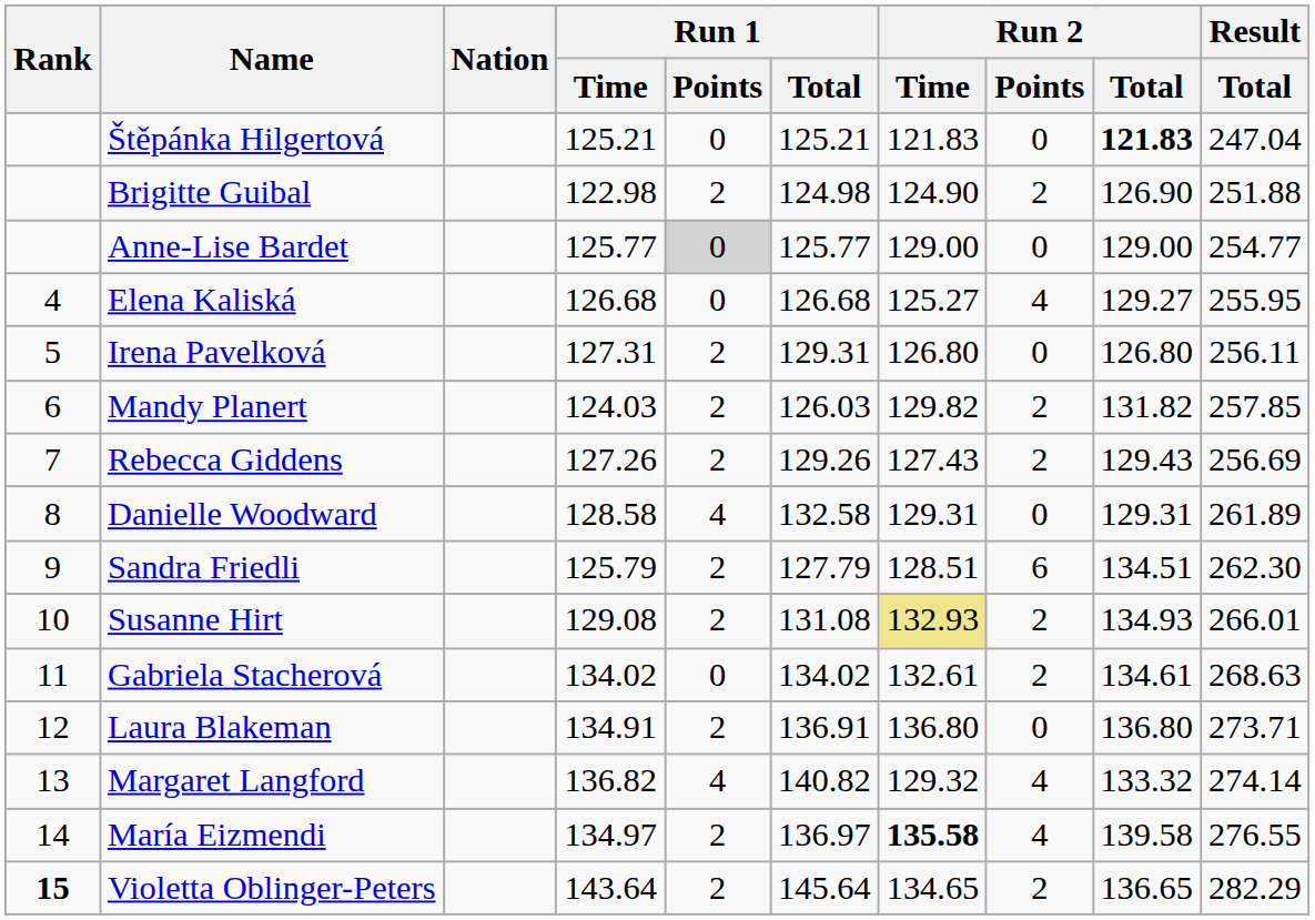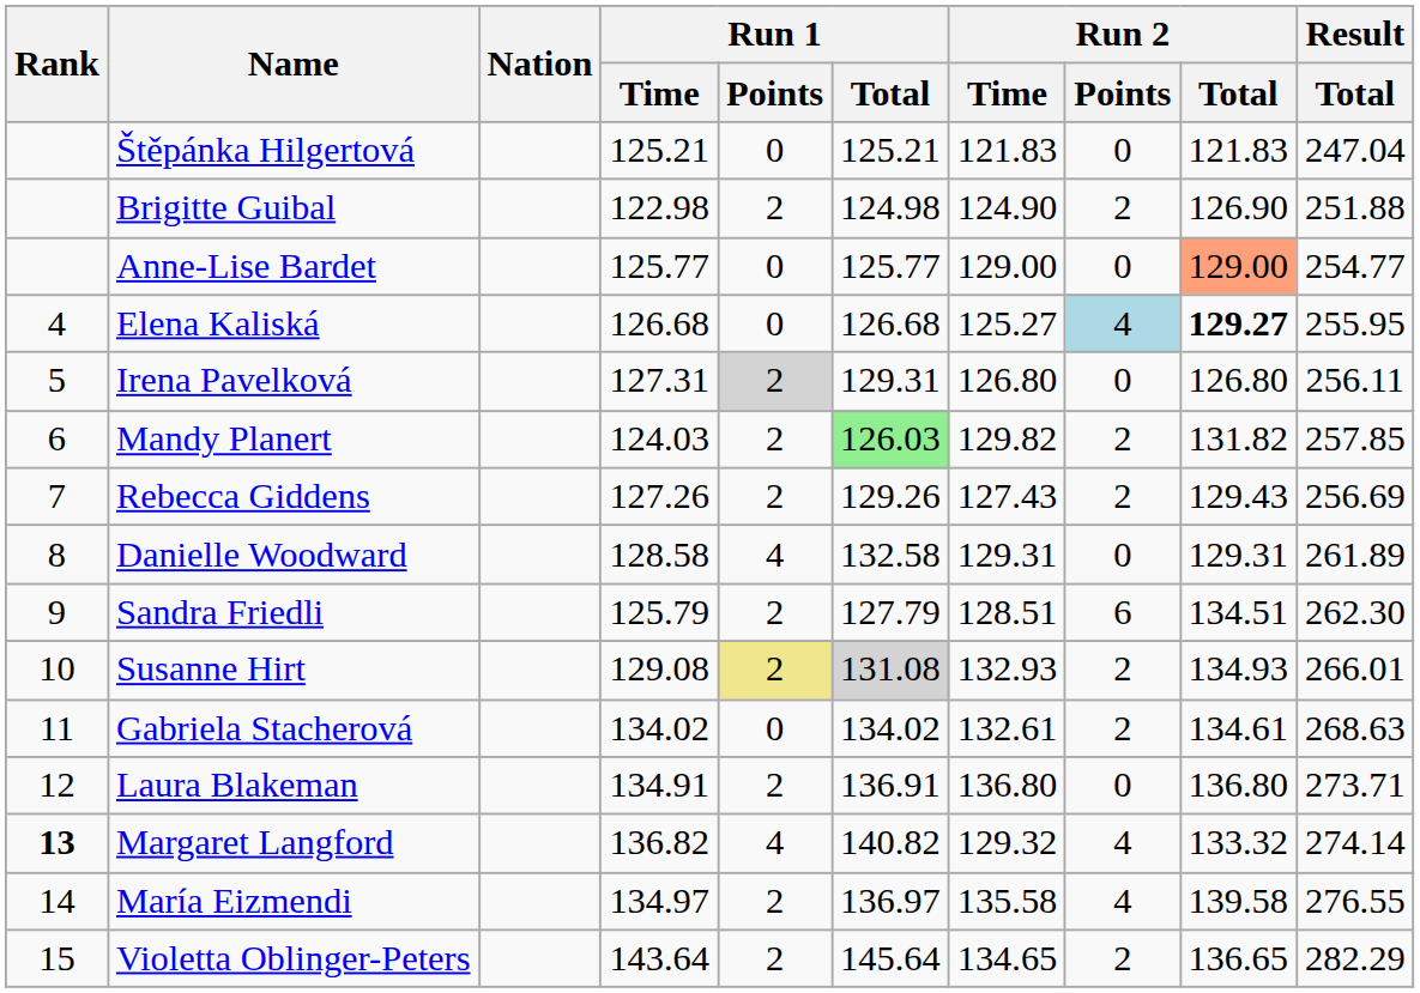Štěpánka Hilgertová | Run 2 / Total: bold -> normal
Anne-Lise Bardet | Run 1 / Points: lightgrey background -> no background
Anne-Lise Bardet | Run 2 / Total: no background -> lightsalmon background
Elena Kaliská | Run 2 / Points: no background -> lightblue background
Elena Kaliská | Run 2 / Total: normal -> bold
Irena Pavelková | Run 1 / Points: no background -> lightgrey background
Mandy Planert | Run 1 / Total: no background -> lightgreen background
Susanne Hirt | Run 1 / Points: no background -> khaki background
Susanne Hirt | Run 1 / Total: no background -> lightgrey background
Susanne Hirt | Run 2 / Time: khaki background -> no background
Margaret Langford | Rank: normal -> bold
María Eizmendi | Run 2 / Time: bold -> normal
Violetta Oblinger-Peters | Rank: bold -> normal
